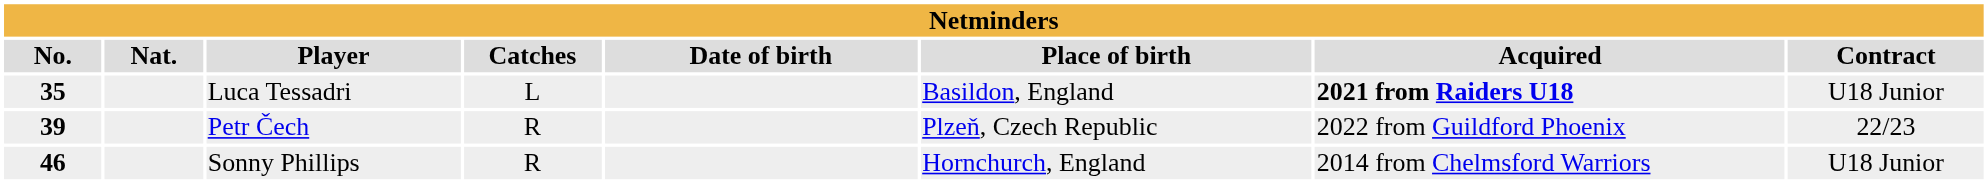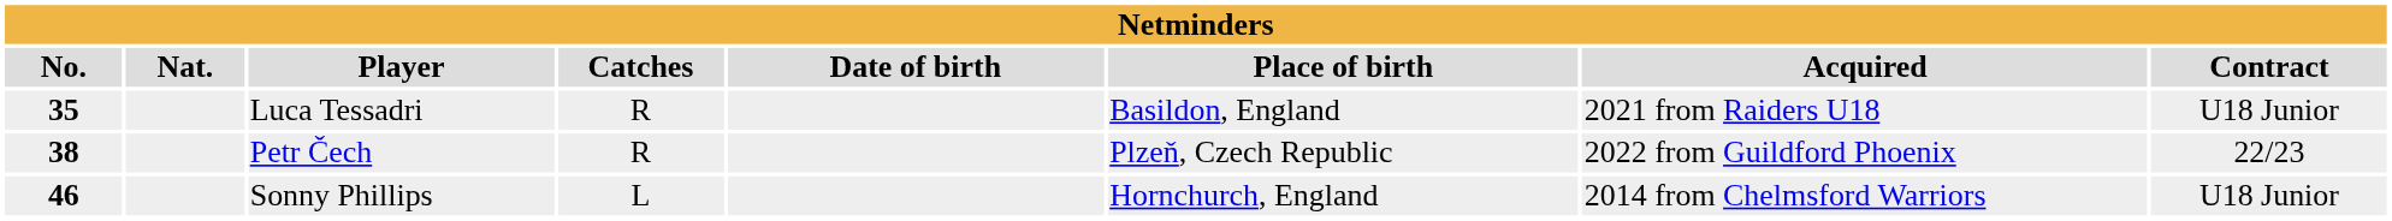Luca Tessadri | Catches: L -> R
Luca Tessadri | Acquired: bold -> normal
Petr Čech | No.: 39 -> 38
Sonny Phillips | Catches: R -> L
